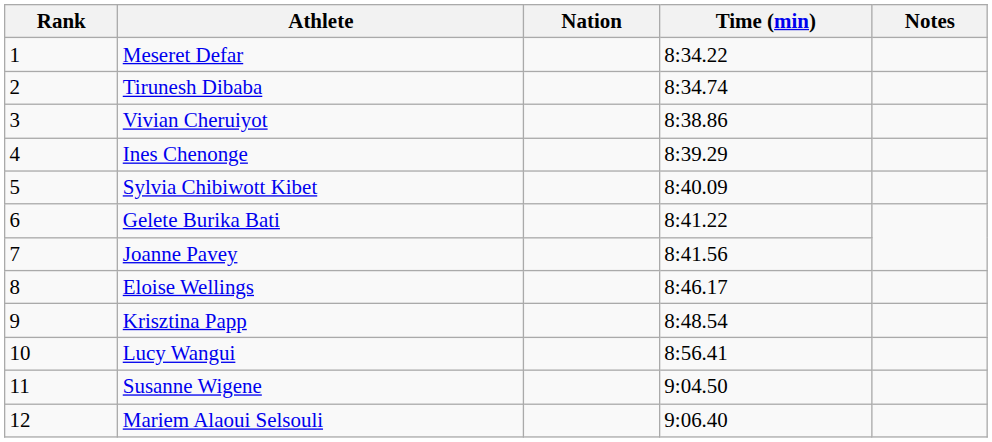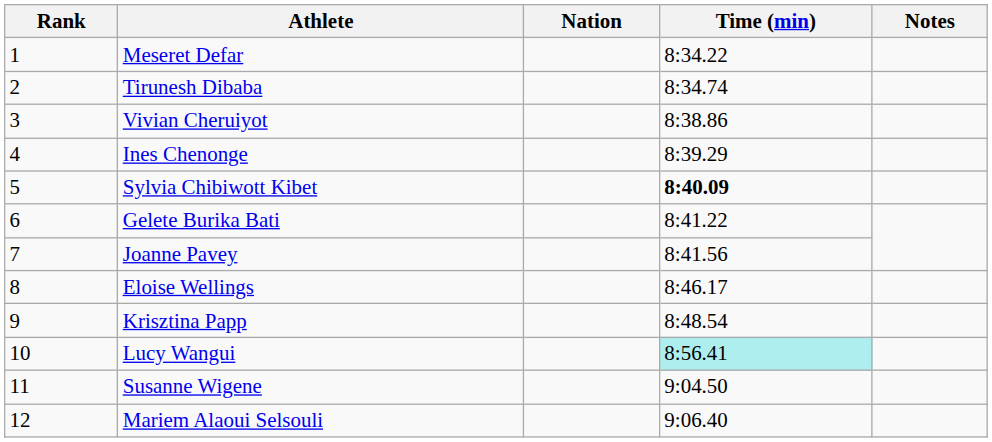Sylvia Chibiwott Kibet | Time (min): normal -> bold
Lucy Wangui | Time (min): no background -> paleturquoise background
